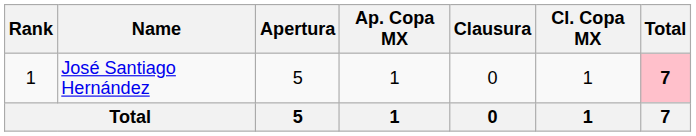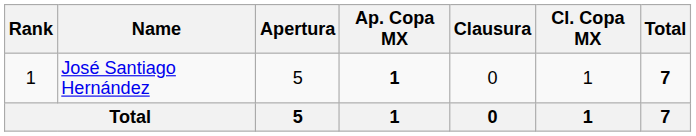José Santiago Hernández | Ap. Copa MX: normal -> bold
José Santiago Hernández | Total: pink background -> no background
